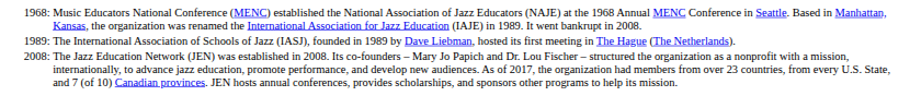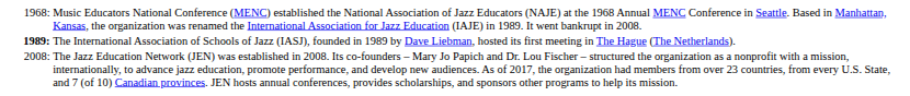row 2 | column 1: normal -> bold
